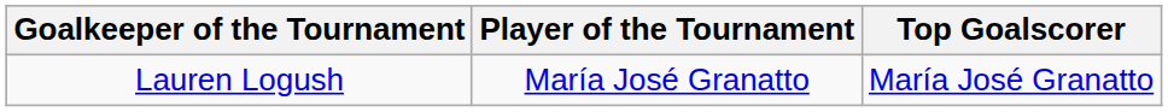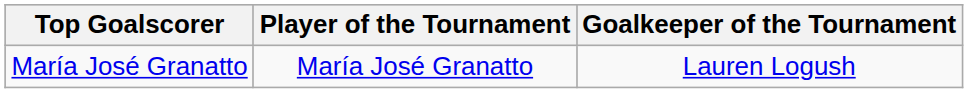columns swapped: Top Goalscorer <-> Goalkeeper of the Tournament
